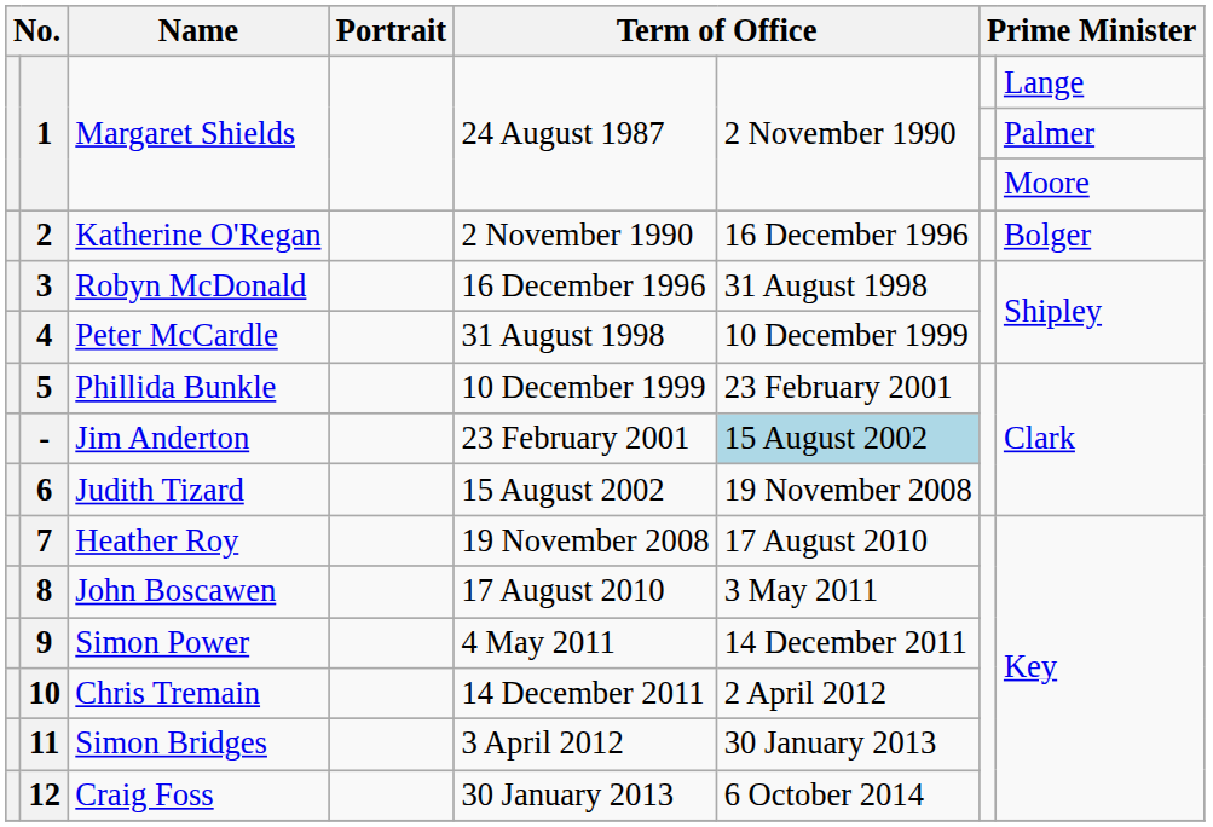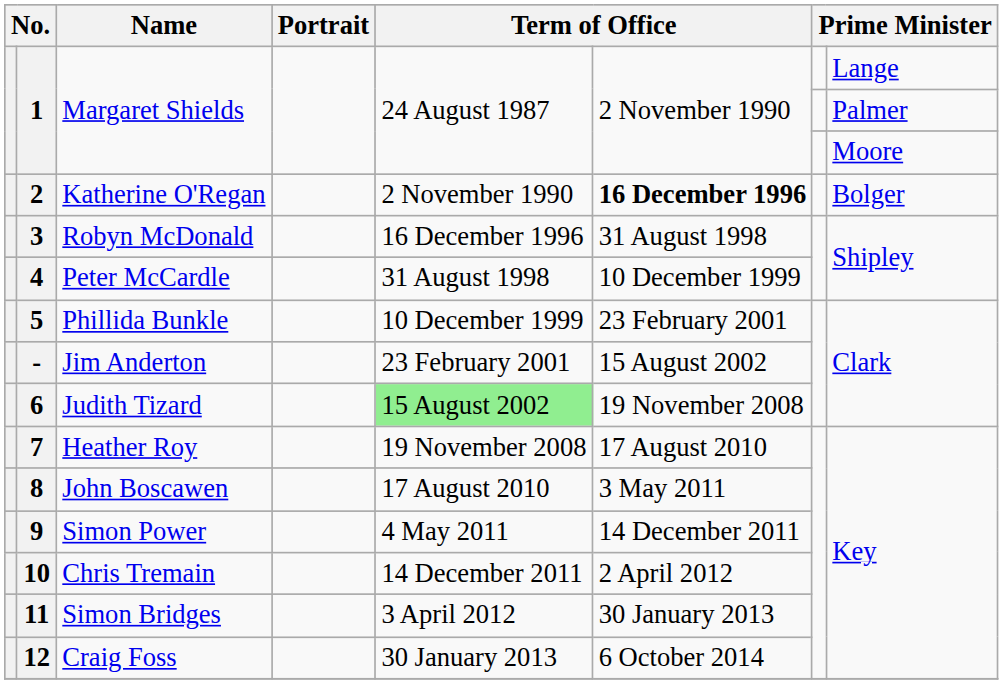2 | column 6: normal -> bold
- | column 6: lightblue background -> no background
6 | column 5: no background -> lightgreen background
